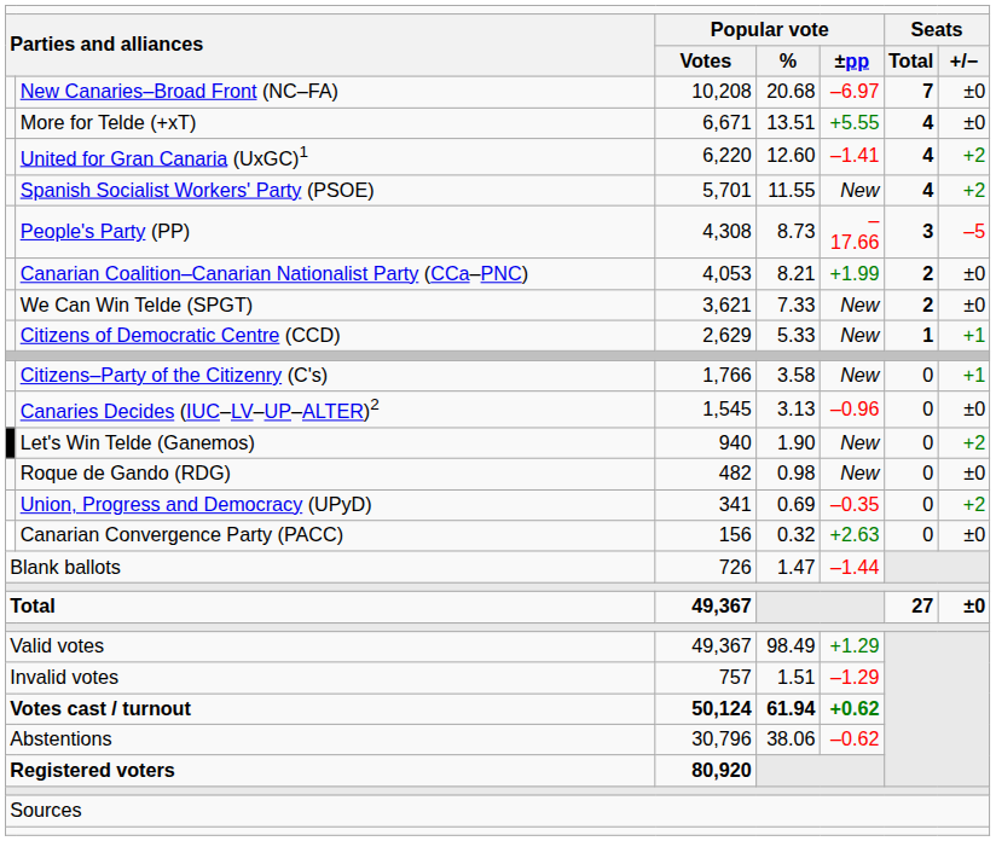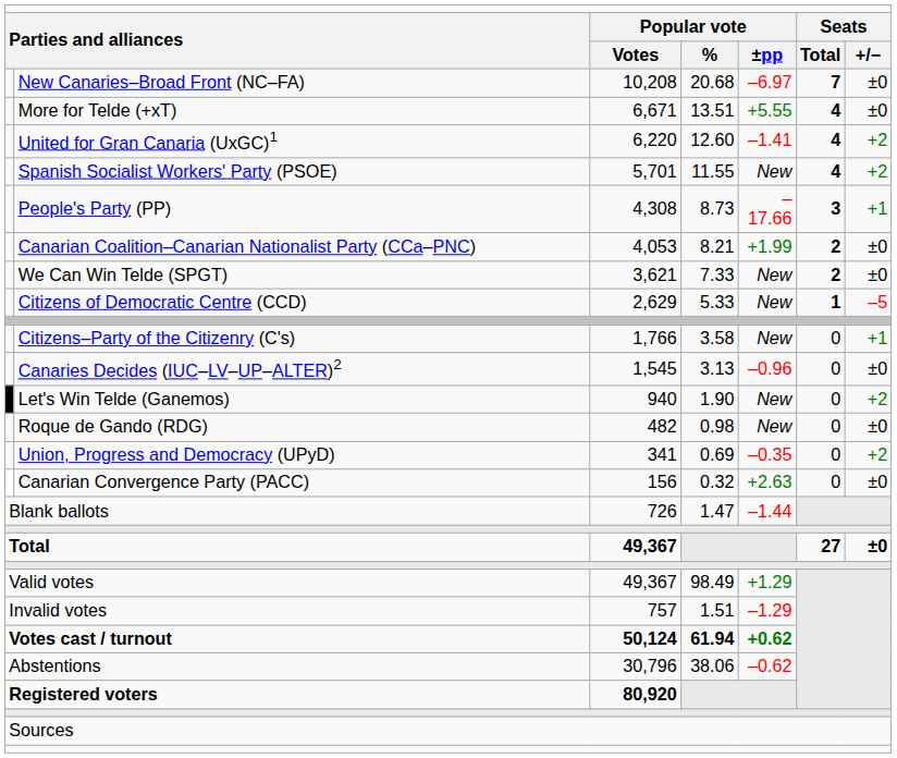People's Party (PP) | column 7: –5 -> +1
Citizens of Democratic Centre (CCD) | column 7: +1 -> –5
